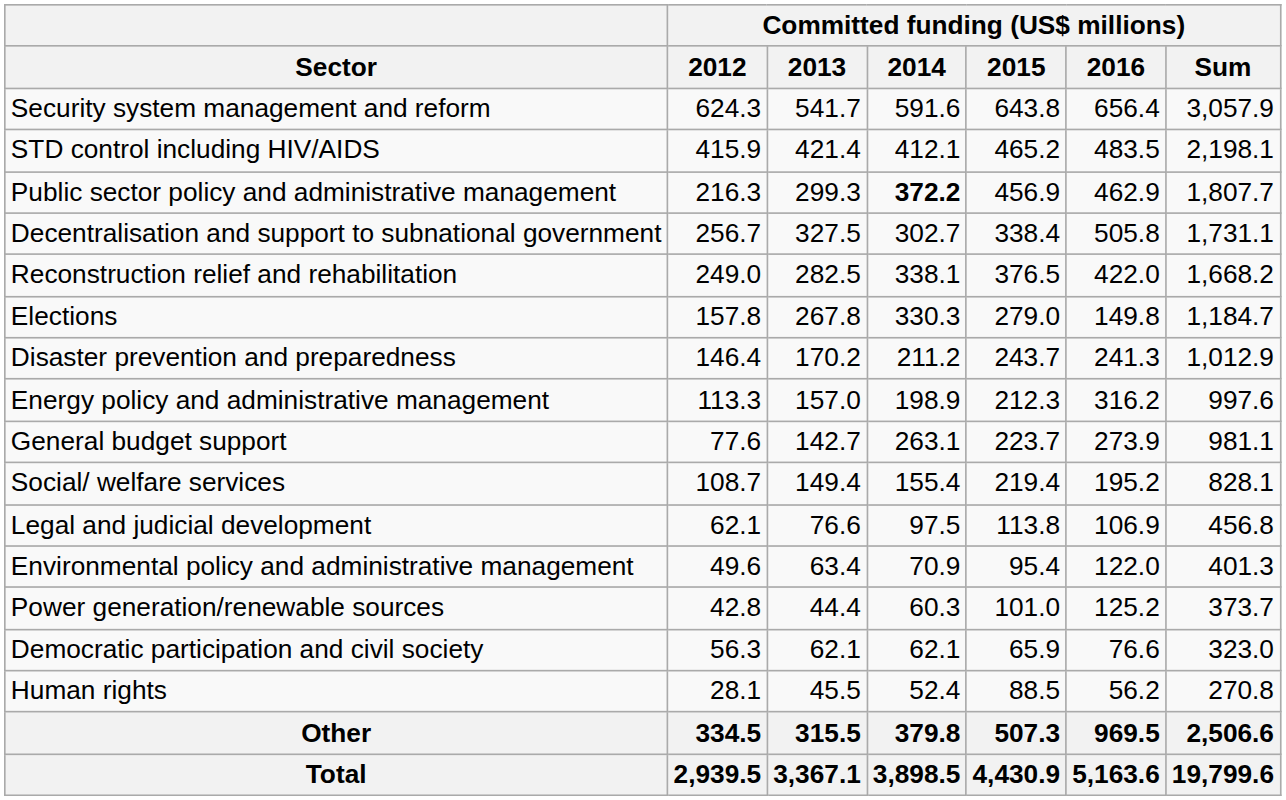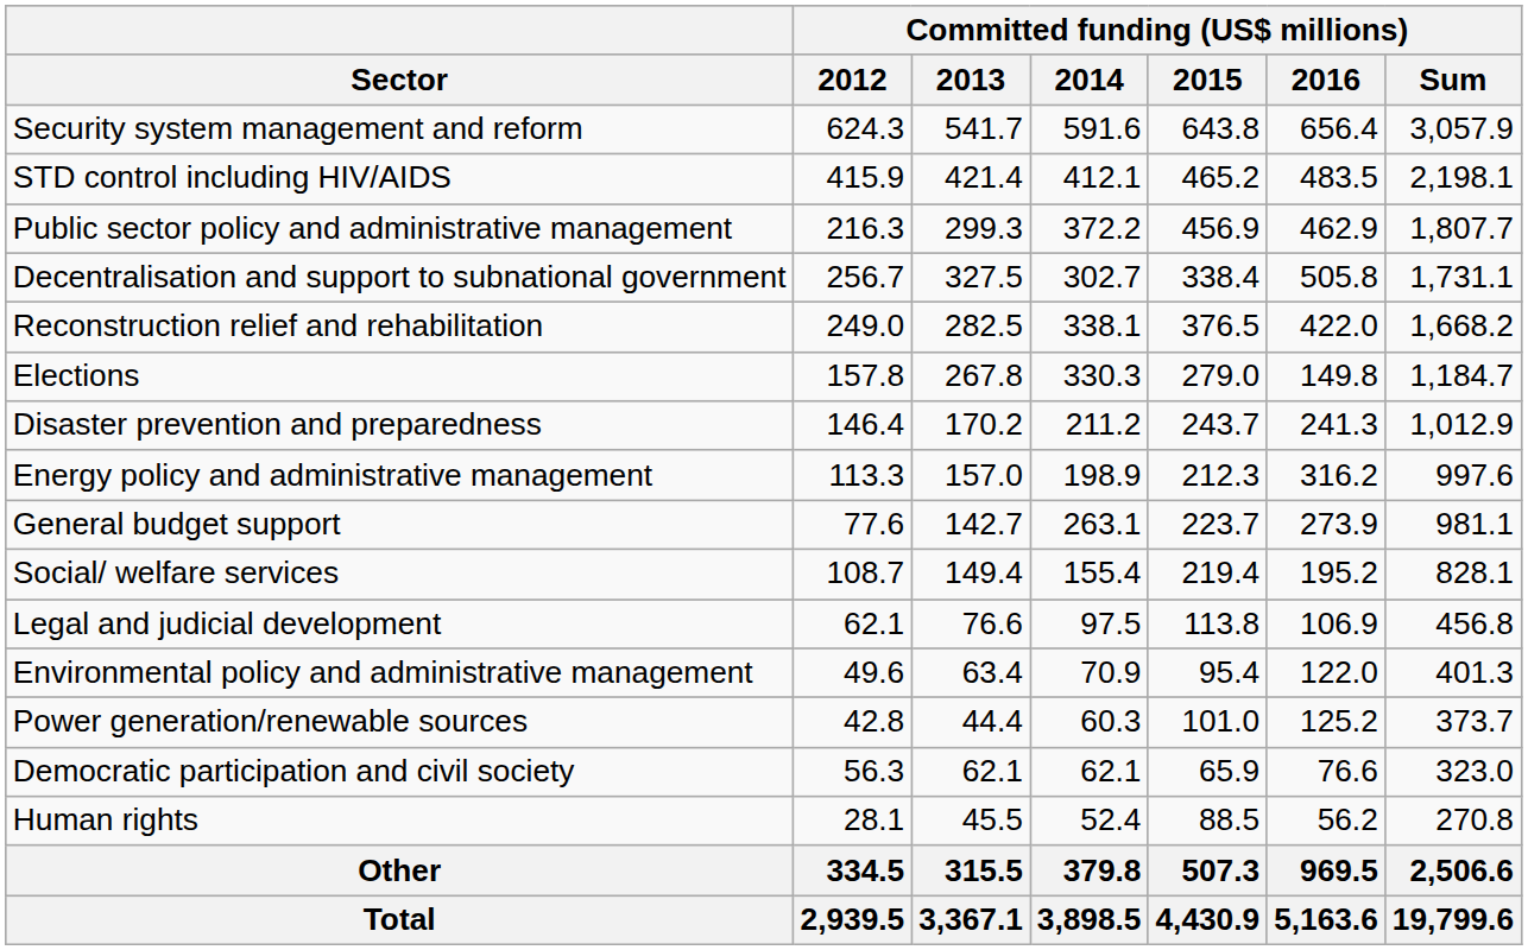Public sector policy and administrative management | Committed funding (US$ millions) / 2014: bold -> normal
